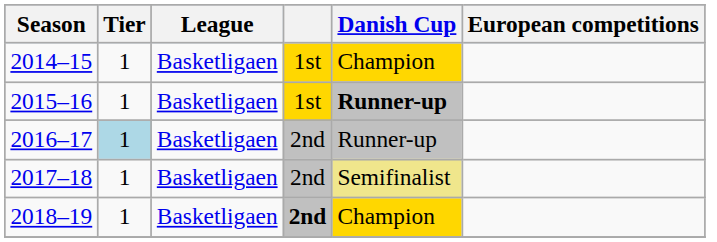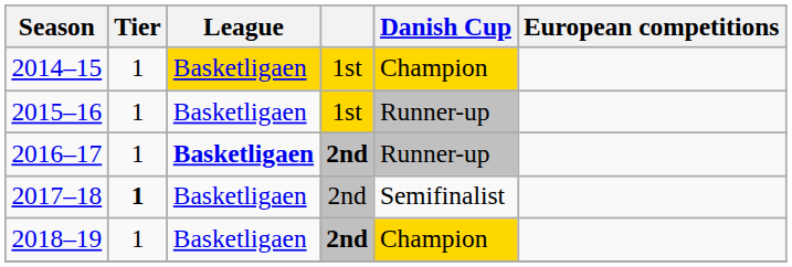2014–15 | League: no background -> gold background
2015–16 | Danish Cup: bold -> normal
2016–17 | Tier: lightblue background -> no background
2016–17 | League: normal -> bold
2016–17 | column 4: normal -> bold
2017–18 | Tier: normal -> bold
2017–18 | Danish Cup: khaki background -> no background
